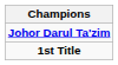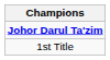row 3 | column 1: bold -> normal
